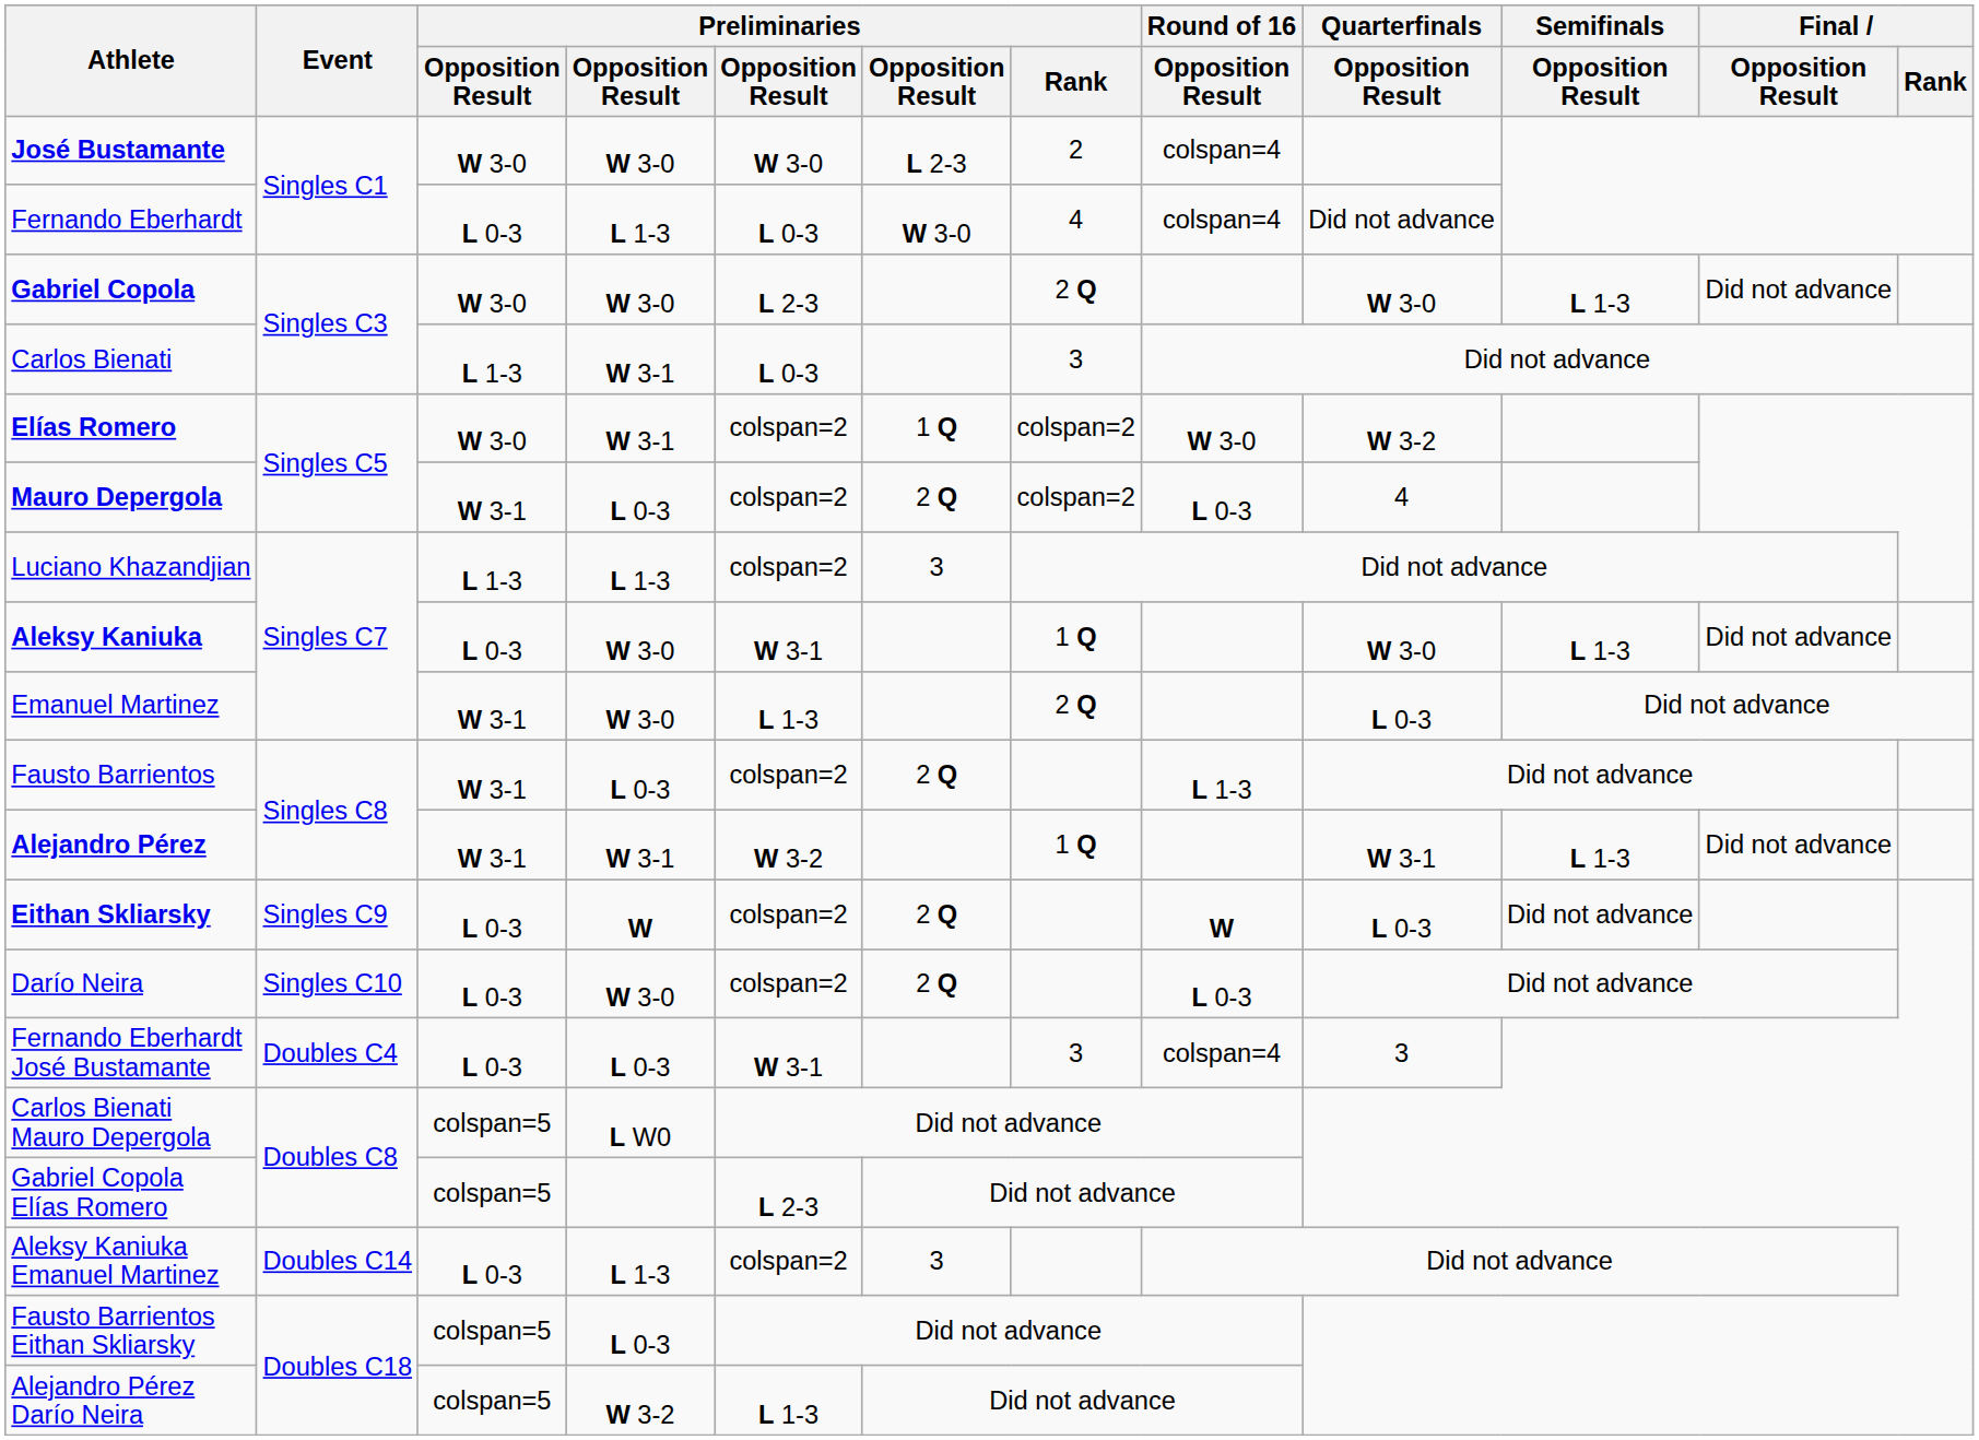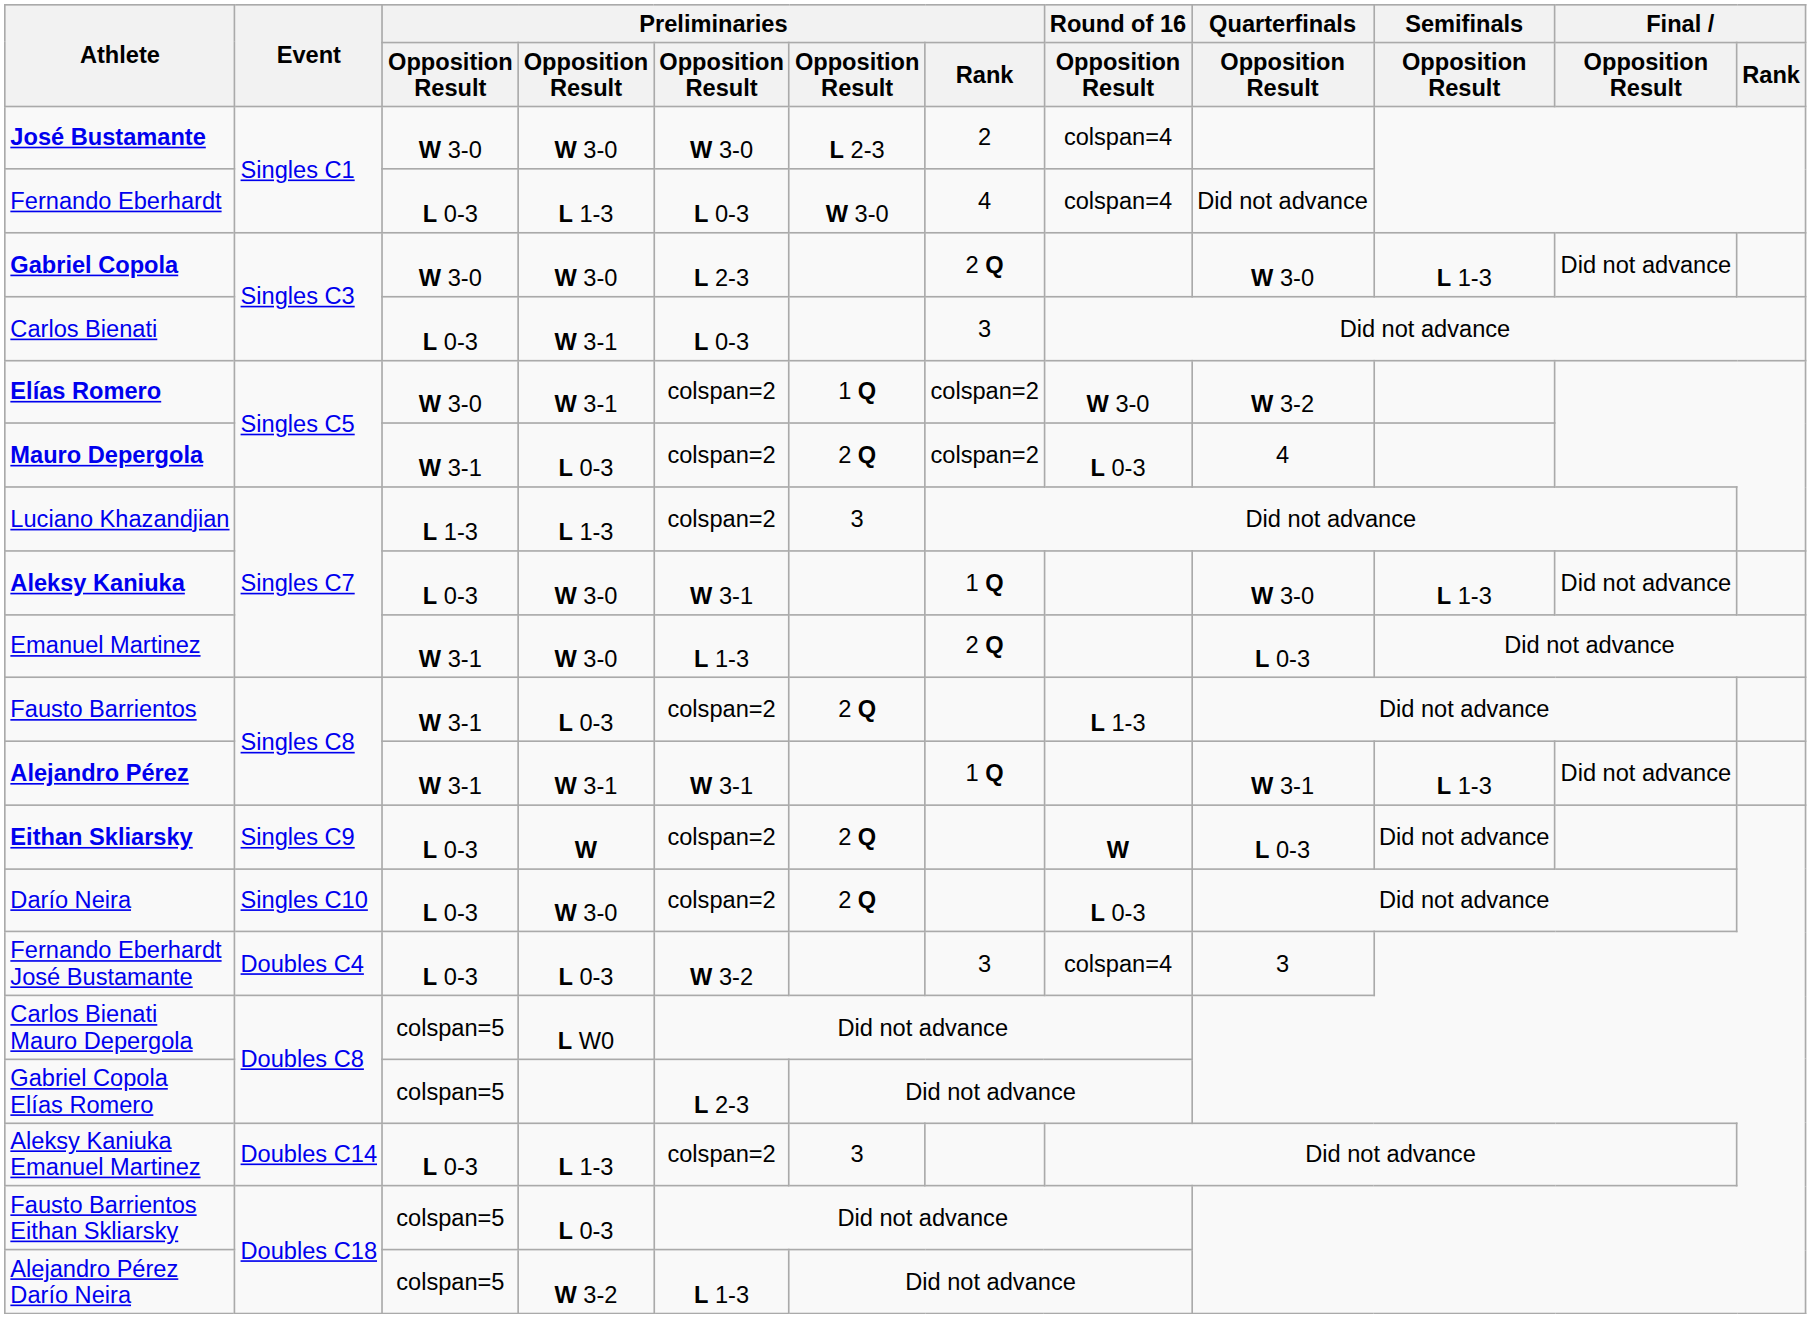Carlos Bienati | column 3: L 1-3 -> L 0-3
Alejandro Pérez | column 5: W 3-2 -> W 3-1
Fernando Eberhardt José Bustamante | column 5: W 3-1 -> W 3-2
